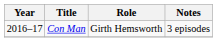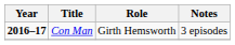Con Man | Year: normal -> bold
